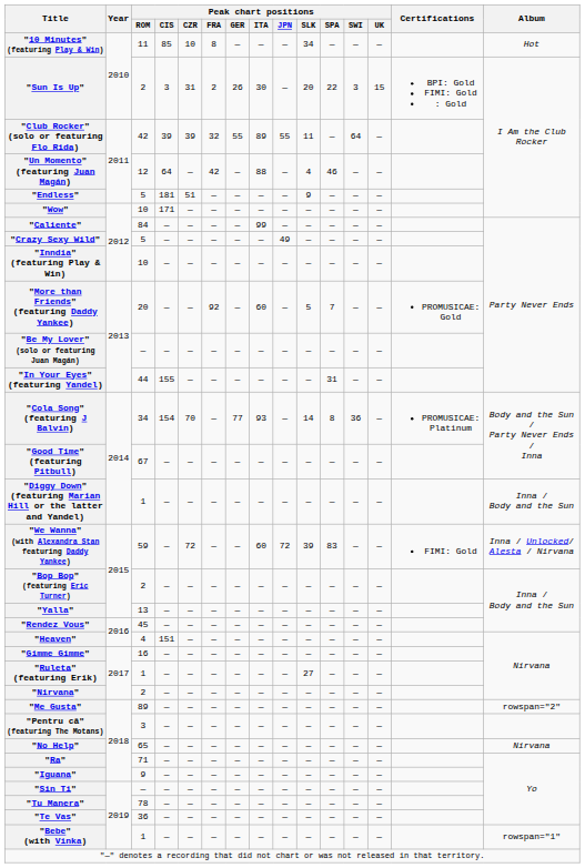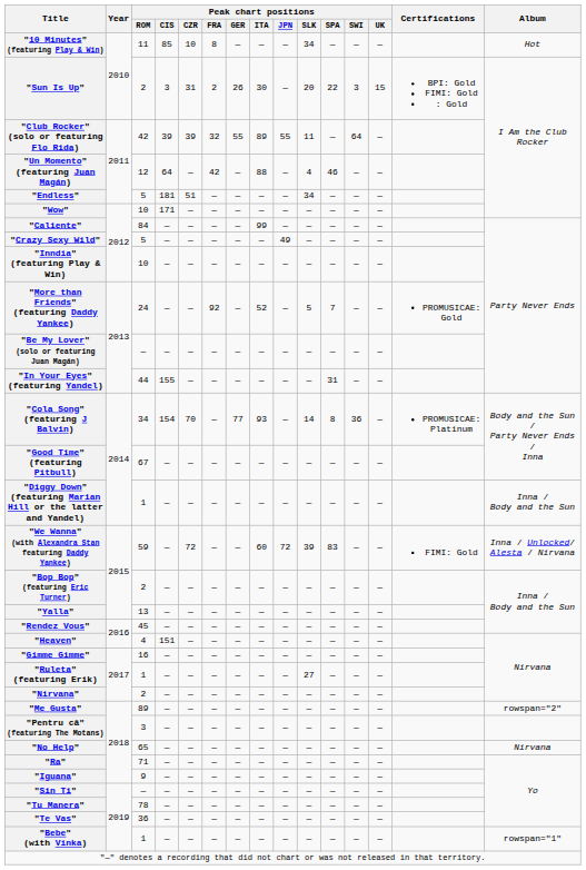"Endless" | Peak chart positions / SLK: 9 -> 34
"More than Friends" (featuring Daddy Yankee) | Peak chart positions / ROM: 20 -> 24
"More than Friends" (featuring Daddy Yankee) | Peak chart positions / ITA: 60 -> 52
